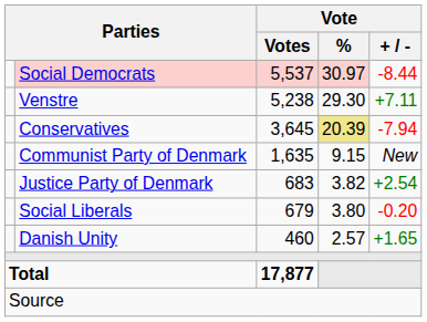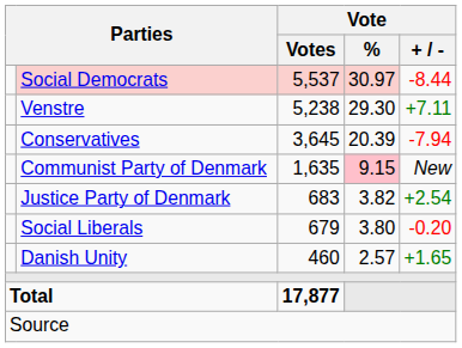Conservatives | Vote / %: khaki background -> no background
Communist Party of Denmark | Vote / %: no background -> pink background
